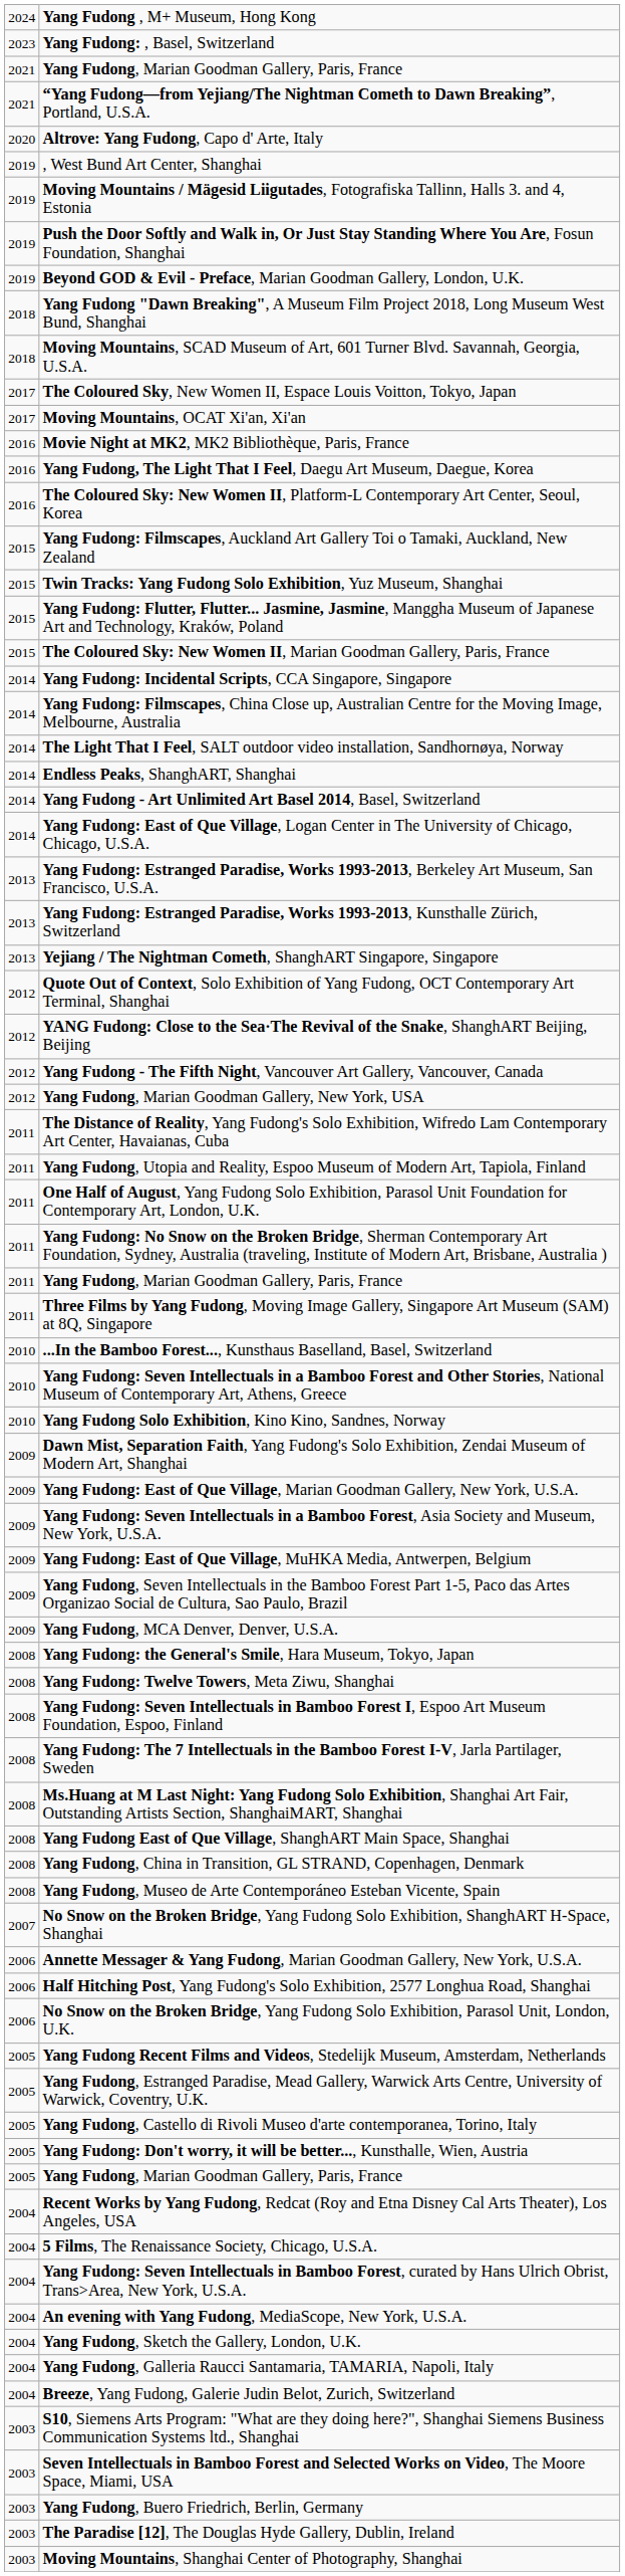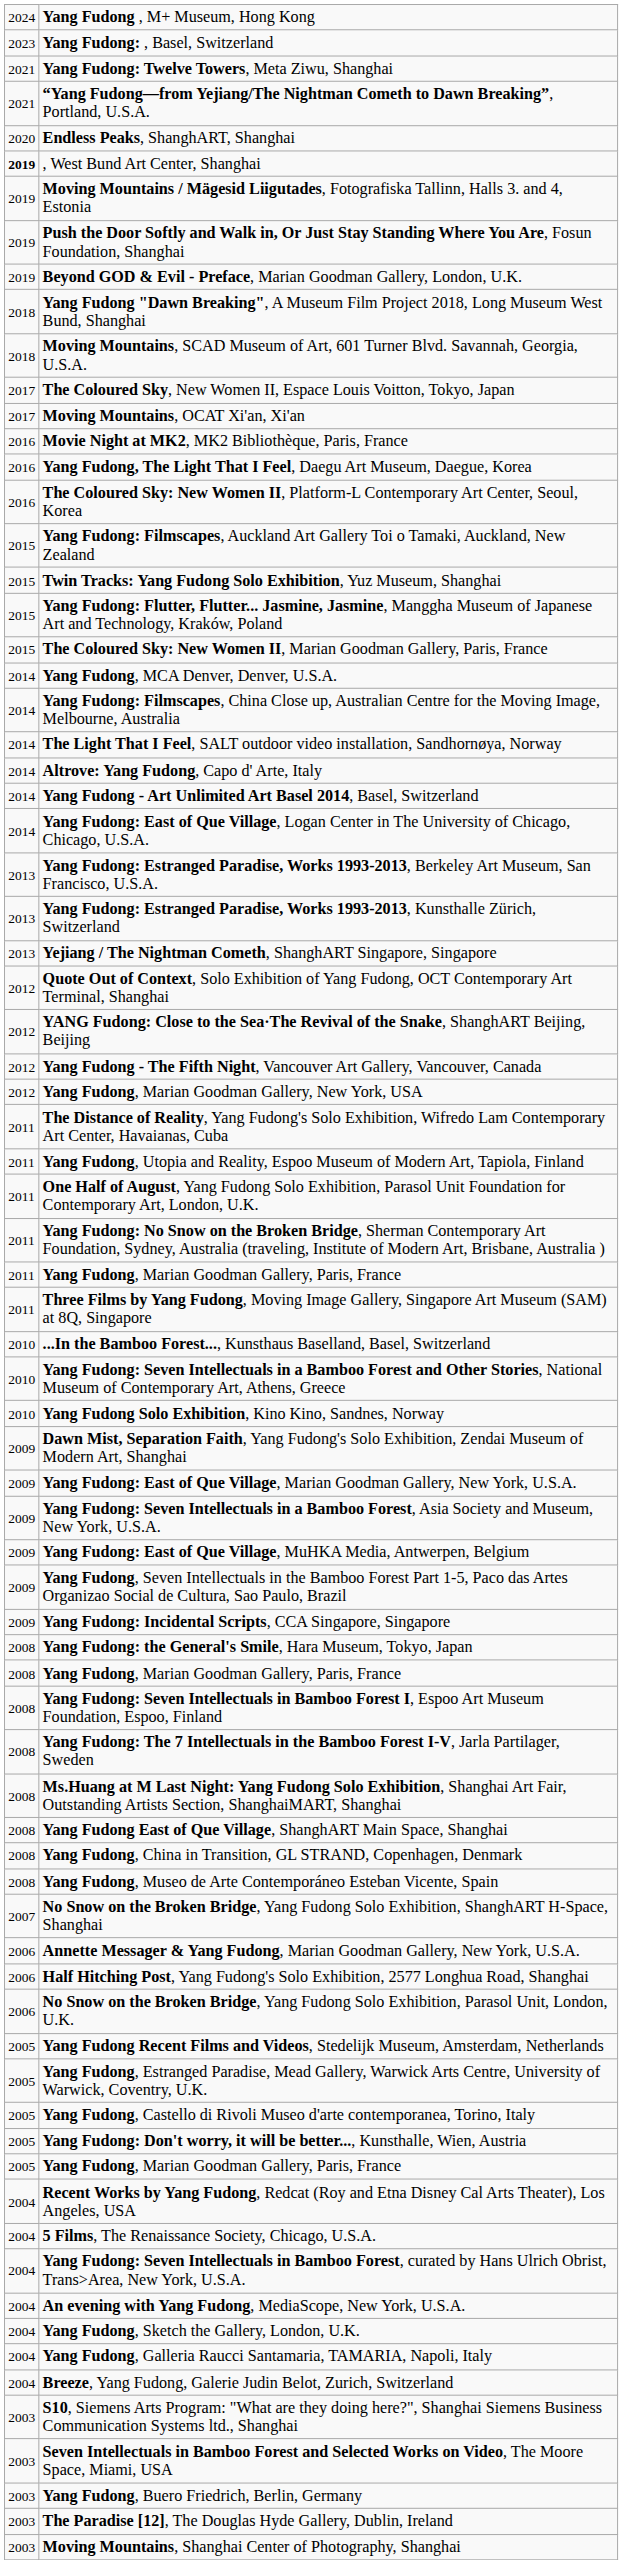row 3 | column 2: Yang Fudong, Marian Goodman Gallery, Paris, France -> Yang Fudong: Twelve Towers, Meta Ziwu, Shanghai
row 5 | column 2: Altrove: Yang Fudong, Capo d' Arte, Italy -> Endless Peaks, ShanghART, Shanghai
row 6 | column 1: normal -> bold
row 21 | column 2: Yang Fudong: Incidental Scripts, CCA Singapore, Singapore -> Yang Fudong, MCA Denver, Denver, U.S.A.
row 24 | column 2: Endless Peaks, ShanghART, Shanghai -> Altrove: Yang Fudong, Capo d' Arte, Italy
row 48 | column 2: Yang Fudong, MCA Denver, Denver, U.S.A. -> Yang Fudong: Incidental Scripts, CCA Singapore, Singapore
row 50 | column 2: Yang Fudong: Twelve Towers, Meta Ziwu, Shanghai -> Yang Fudong, Marian Goodman Gallery, Paris, France
